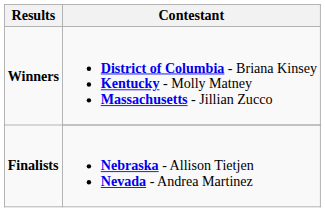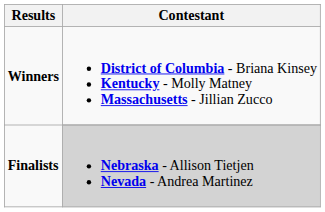Nebraska - Allison Tietjen Nevada - Andrea Martinez | Contestant: no background -> lightgrey background
